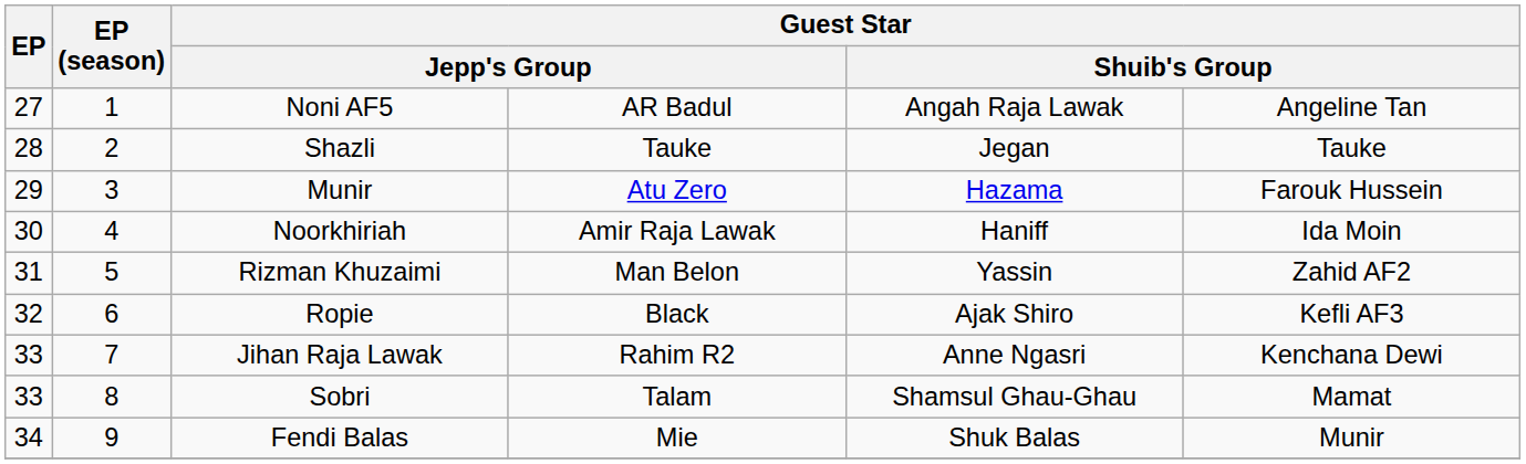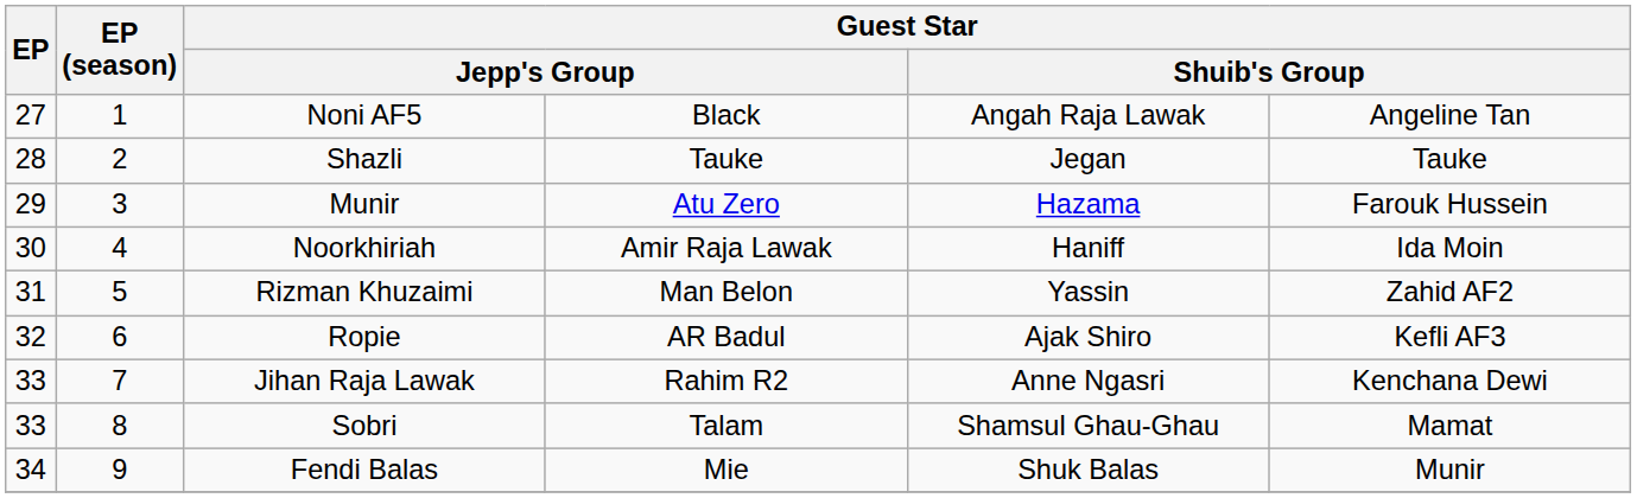Noni AF5 | column 4: AR Badul -> Black
Ropie | column 4: Black -> AR Badul
